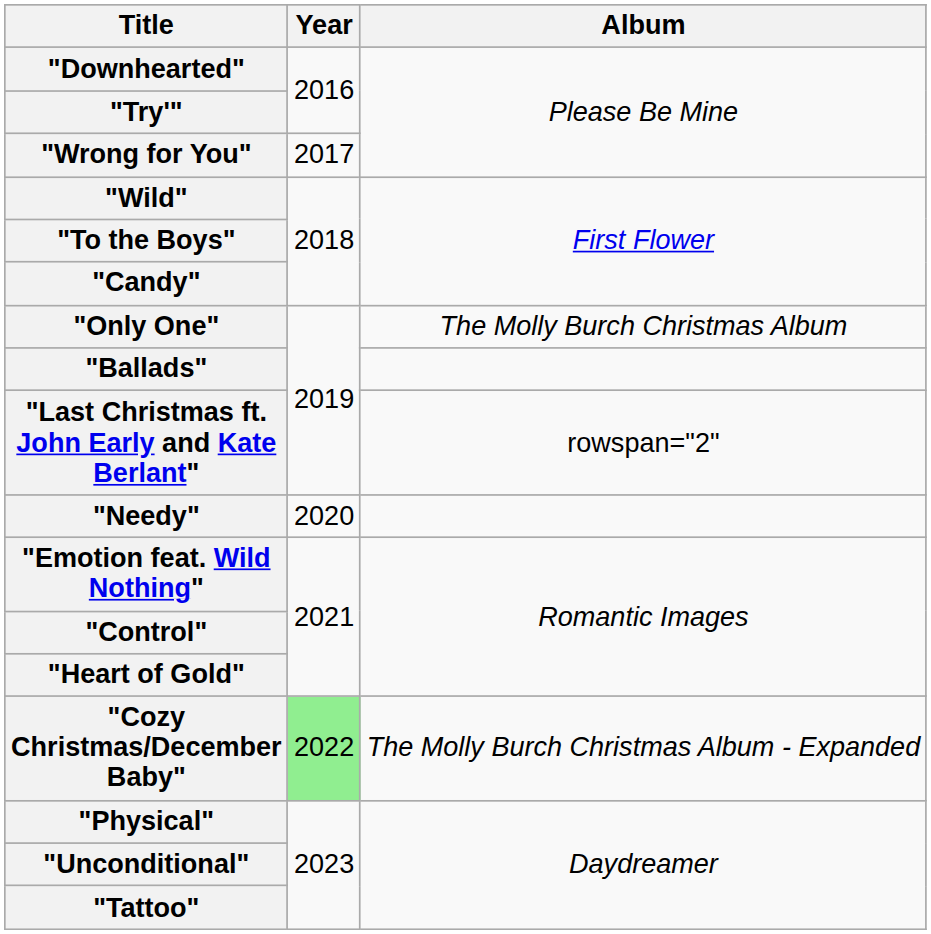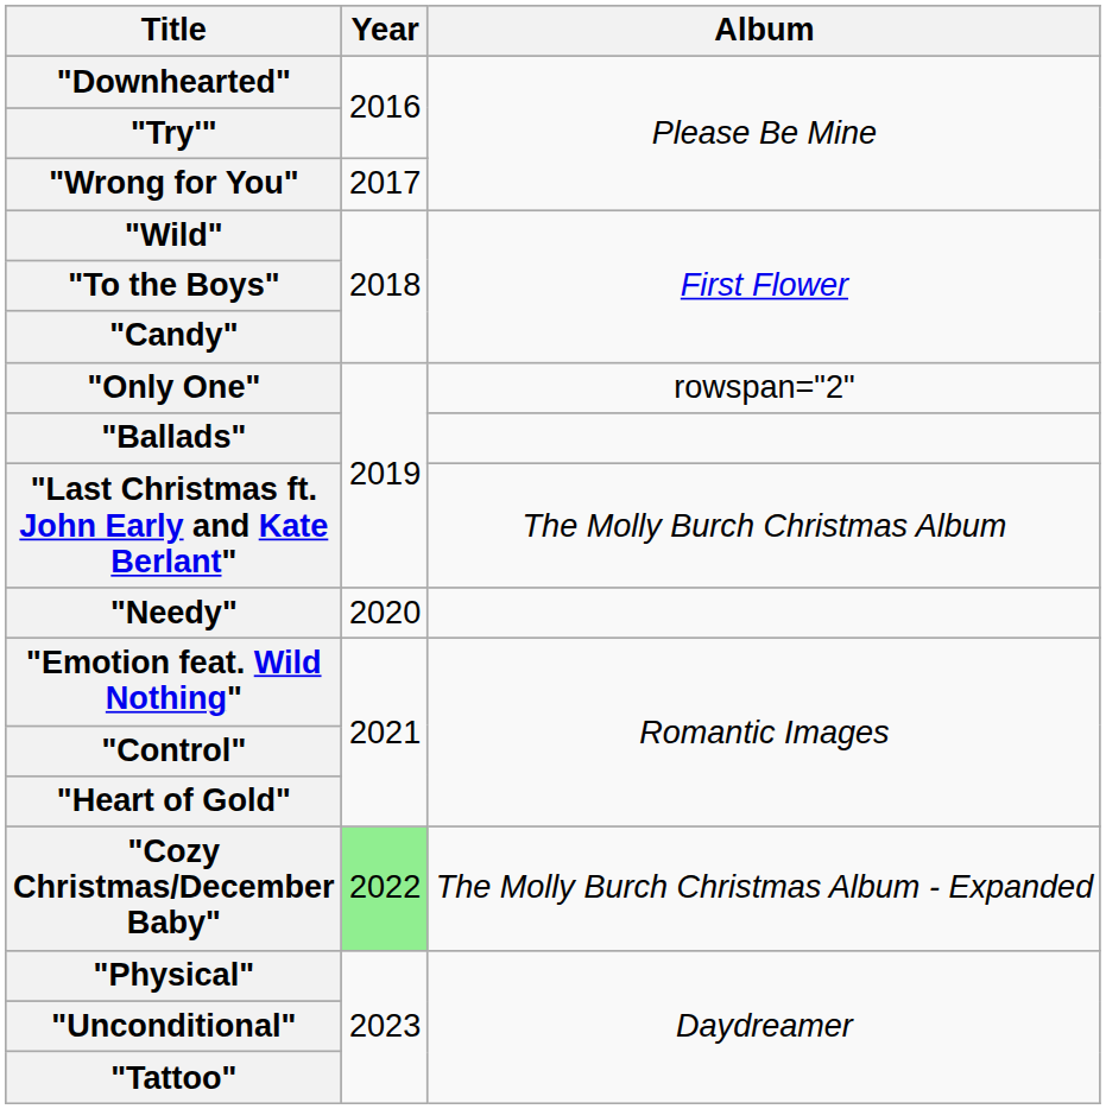"Only One" | Album: The Molly Burch Christmas Album -> rowspan="2"
"Last Christmas ft. John Early and Kate Berlant" | Album: rowspan="2" -> The Molly Burch Christmas Album
